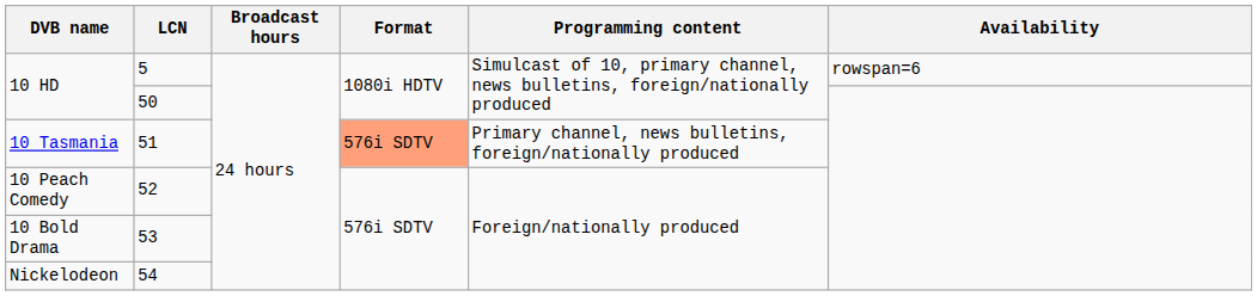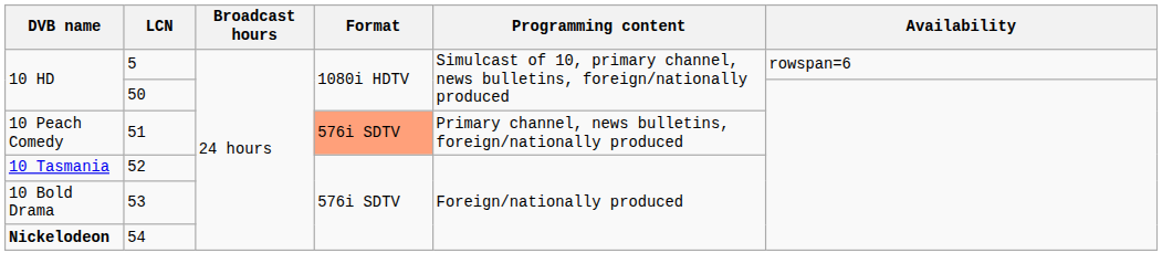51 | DVB name: 10 Tasmania -> 10 Peach Comedy
52 | DVB name: 10 Peach Comedy -> 10 Tasmania
54 | DVB name: normal -> bold
